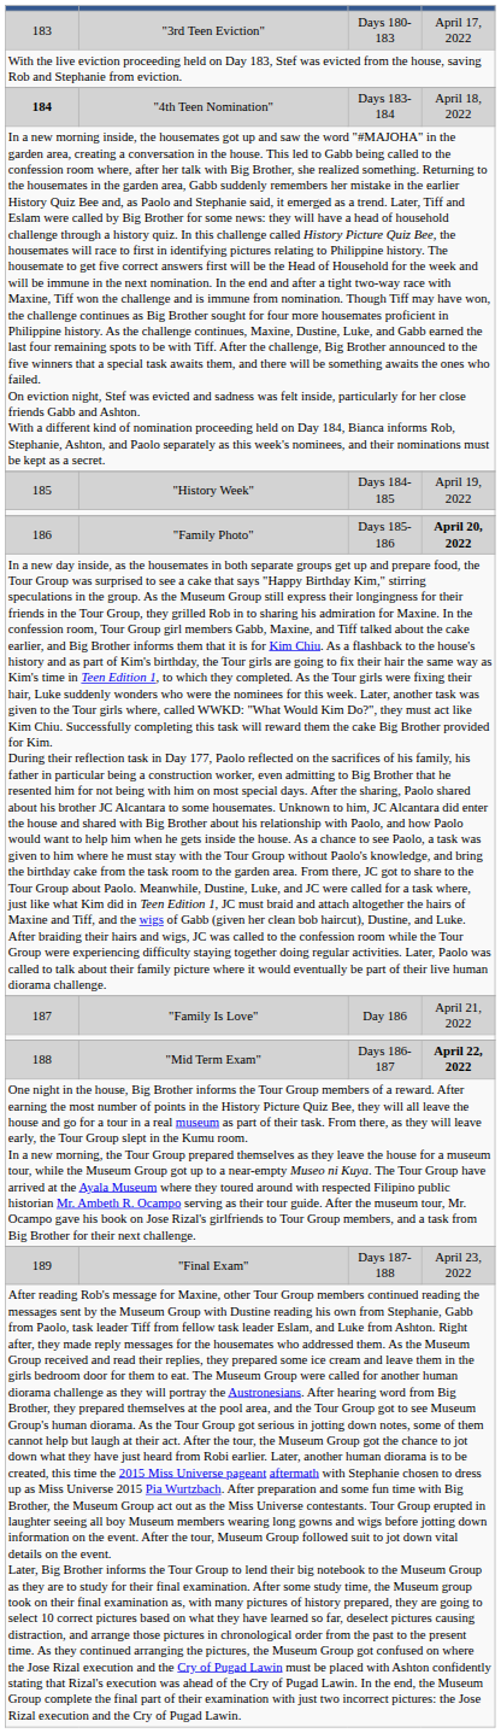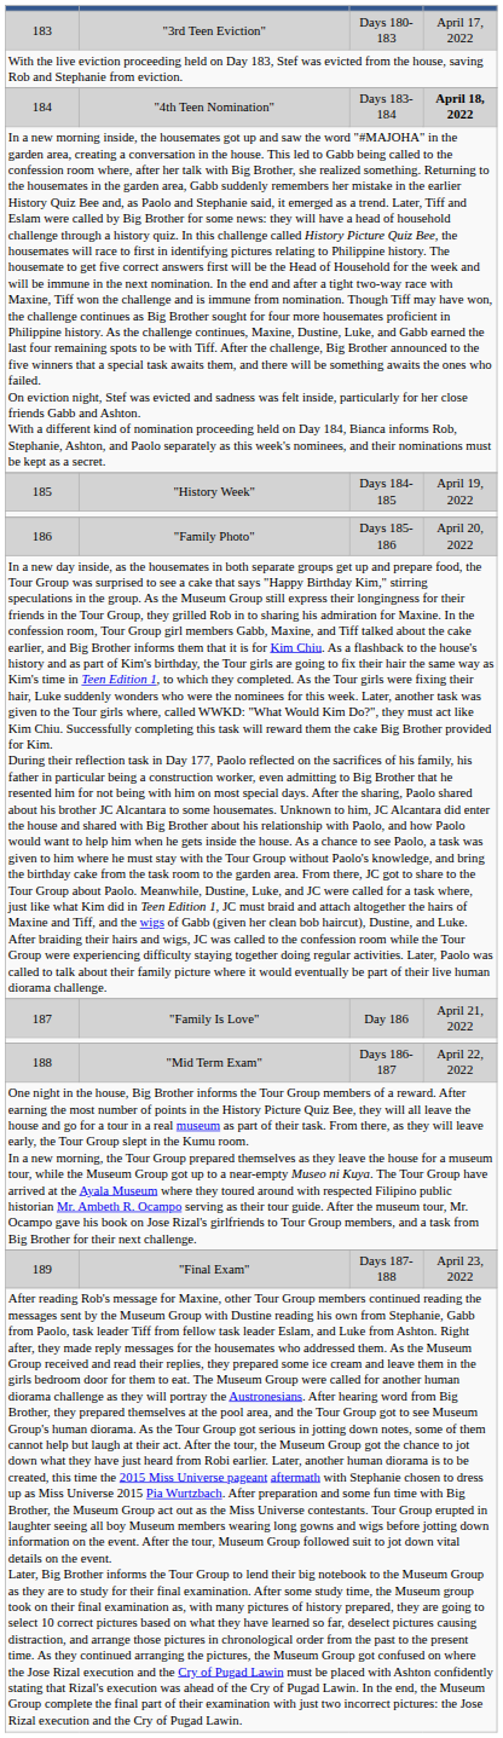"4th Teen Nomination" | column 1: bold -> normal
"4th Teen Nomination" | column 4: normal -> bold
"Family Photo" | column 4: bold -> normal
"Mid Term Exam" | column 4: bold -> normal
